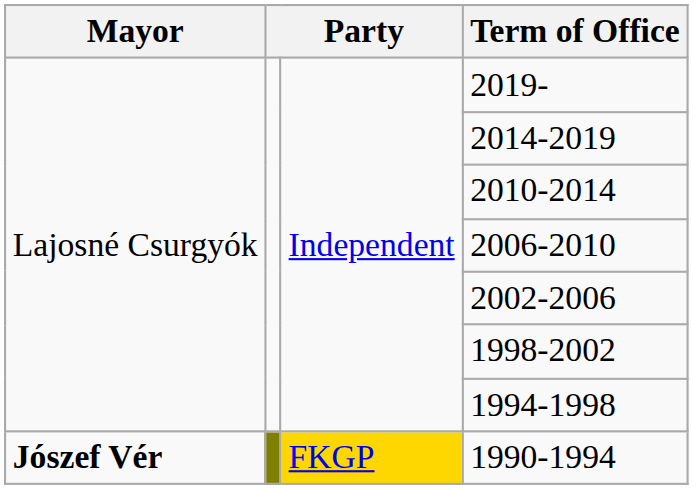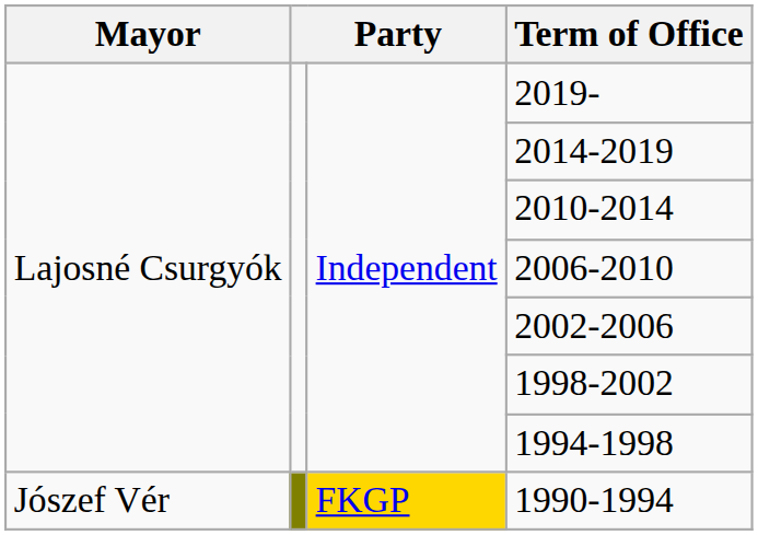1990-1994 | Mayor: bold -> normal
